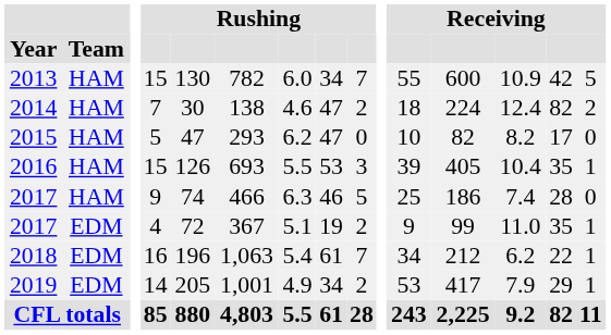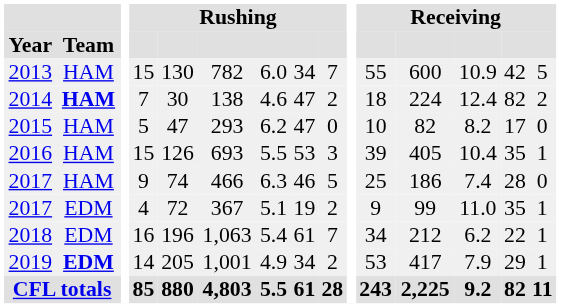2014 | Team: normal -> bold
2019 | Team: normal -> bold
